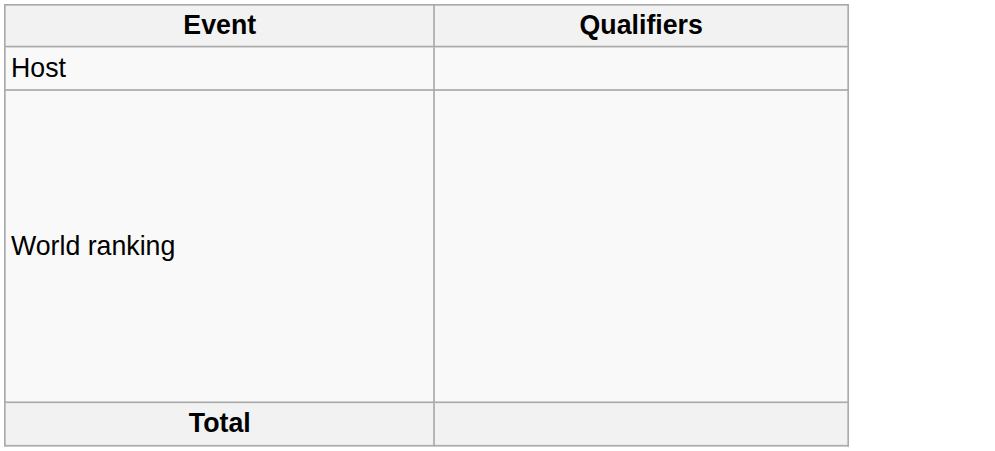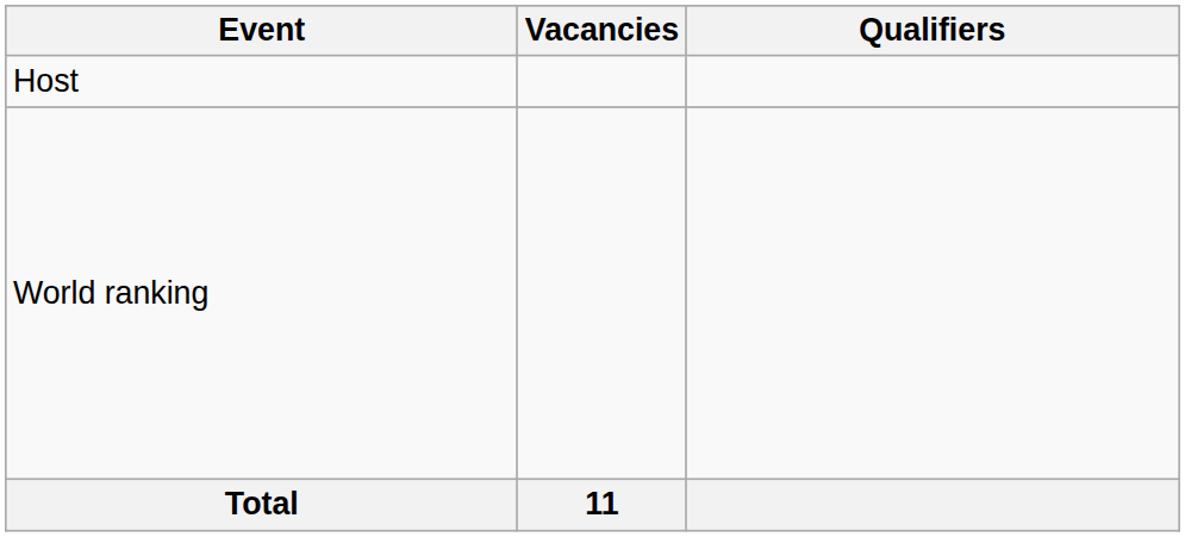+ column: Vacancies | 11
